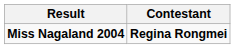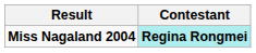Miss Nagaland 2004 | Contestant: no background -> paleturquoise background
